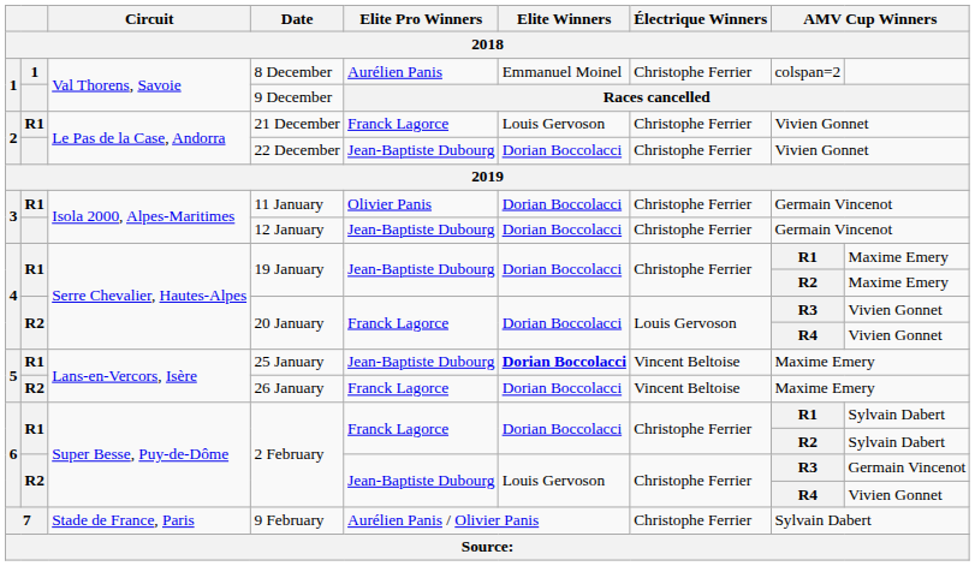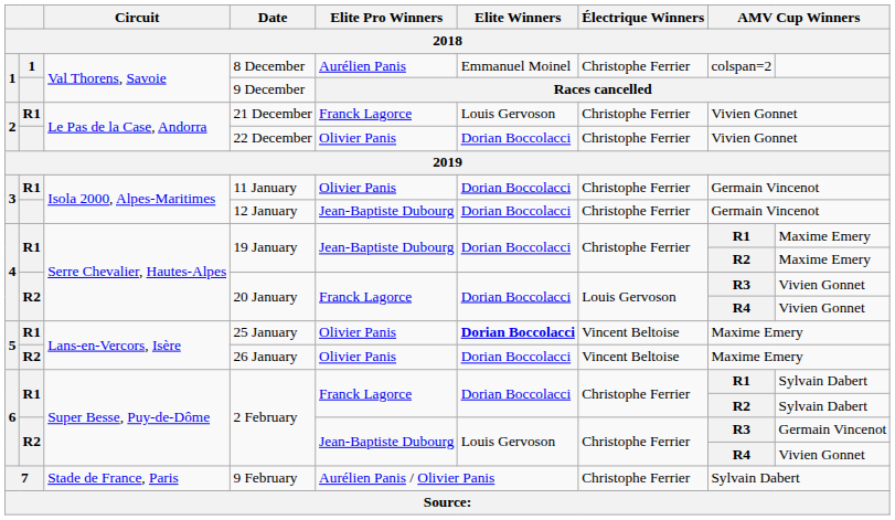22 December | Elite Pro Winners: Jean-Baptiste Dubourg -> Olivier Panis
25 January | Elite Pro Winners: Jean-Baptiste Dubourg -> Olivier Panis
26 January | Elite Pro Winners: Franck Lagorce -> Olivier Panis
